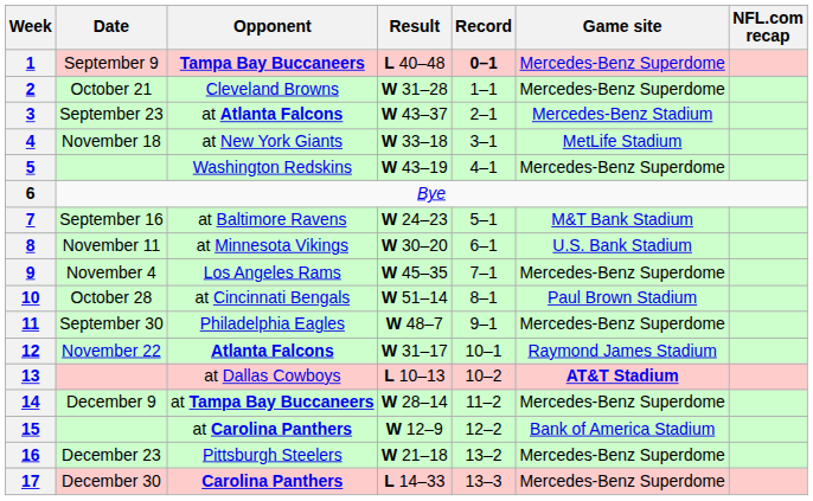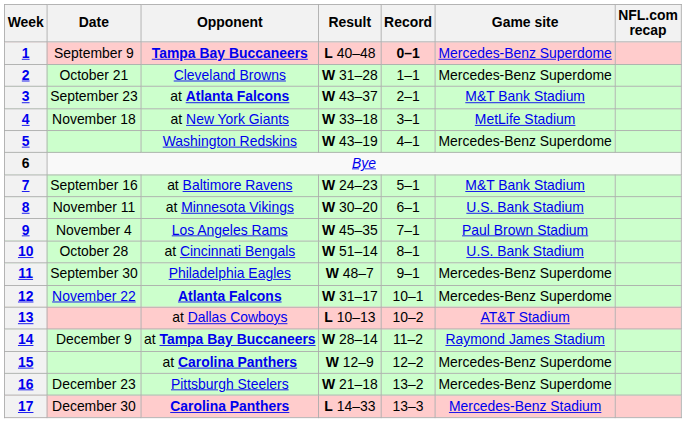3 | Game site: Mercedes-Benz Stadium -> M&T Bank Stadium
9 | Game site: Mercedes-Benz Superdome -> Paul Brown Stadium
10 | Game site: Paul Brown Stadium -> U.S. Bank Stadium
12 | Game site: Raymond James Stadium -> Mercedes-Benz Superdome
13 | Game site: bold -> normal
14 | Game site: Mercedes-Benz Superdome -> Raymond James Stadium
15 | Game site: Bank of America Stadium -> Mercedes-Benz Superdome
17 | Game site: Mercedes-Benz Superdome -> Mercedes-Benz Stadium
